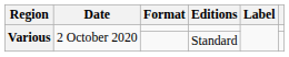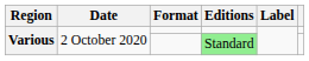Standard | Editions: no background -> lightgreen background
